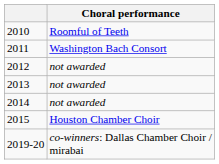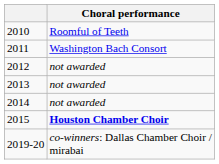2015 | Choral performance: normal -> bold
